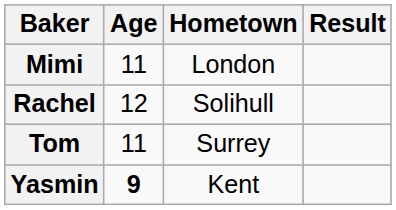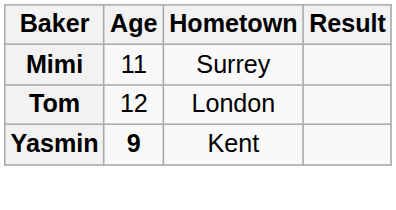Mimi | Hometown: London -> Surrey
- row: Rachel | 12 | Solihull
Tom | Age: 11 -> 12
Tom | Hometown: Surrey -> London
